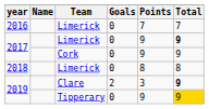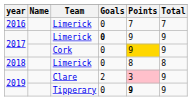2017 / Limerick | Goals: normal -> bold
2017 / Limerick | Total: bold -> normal
2017 / Cork | Points: no background -> gold background
2019 / Clare | Points: no background -> pink background
2019 / Clare | Total: bold -> normal
2019 / Tipperary | Points: normal -> bold
2019 / Tipperary | Total: gold background -> no background
